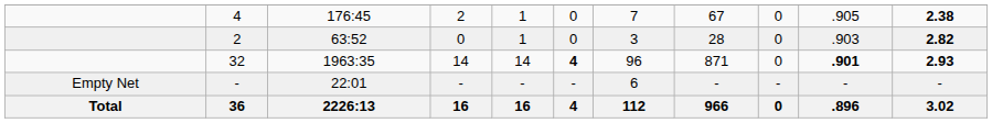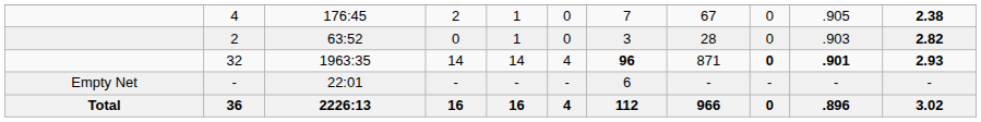32 | column 6: bold -> normal
32 | column 7: normal -> bold
32 | column 9: normal -> bold
